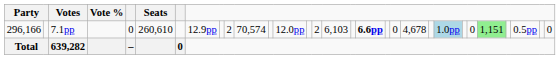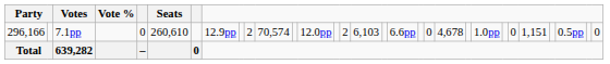7.1pp | column 18: bold -> normal
7.1pp | column 23: lightblue background -> no background
7.1pp | column 26: lightgreen background -> no background
